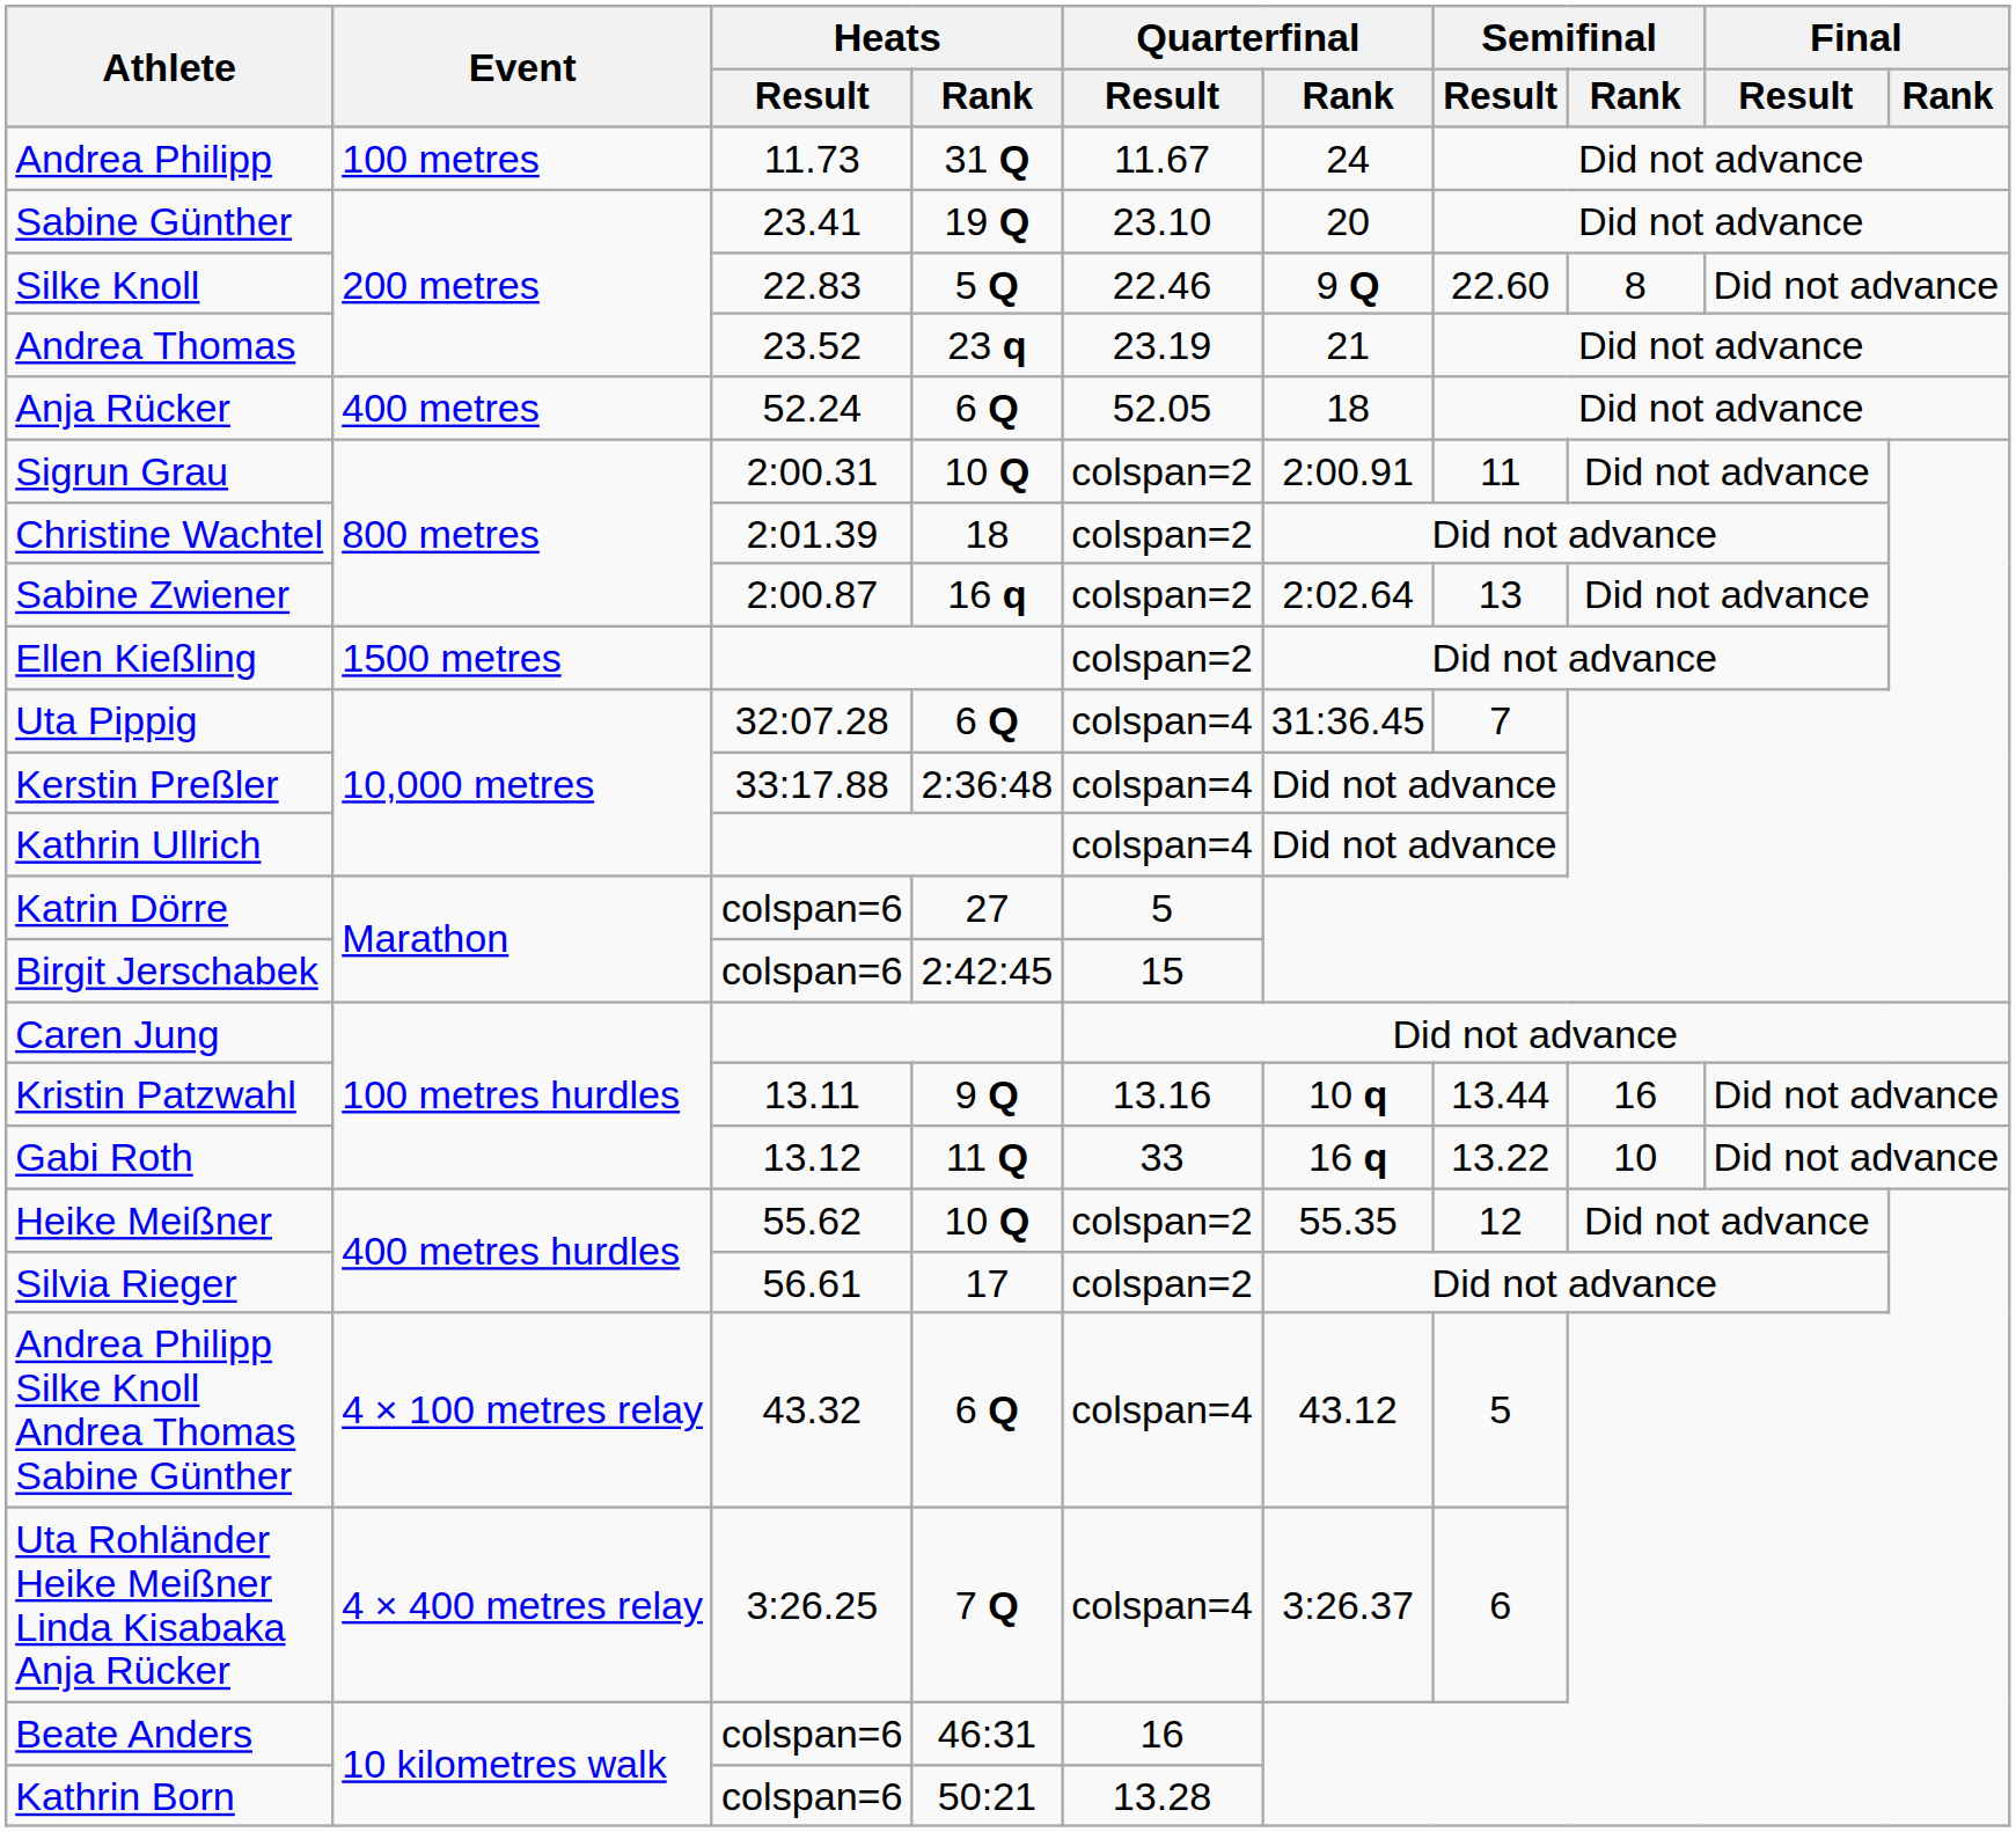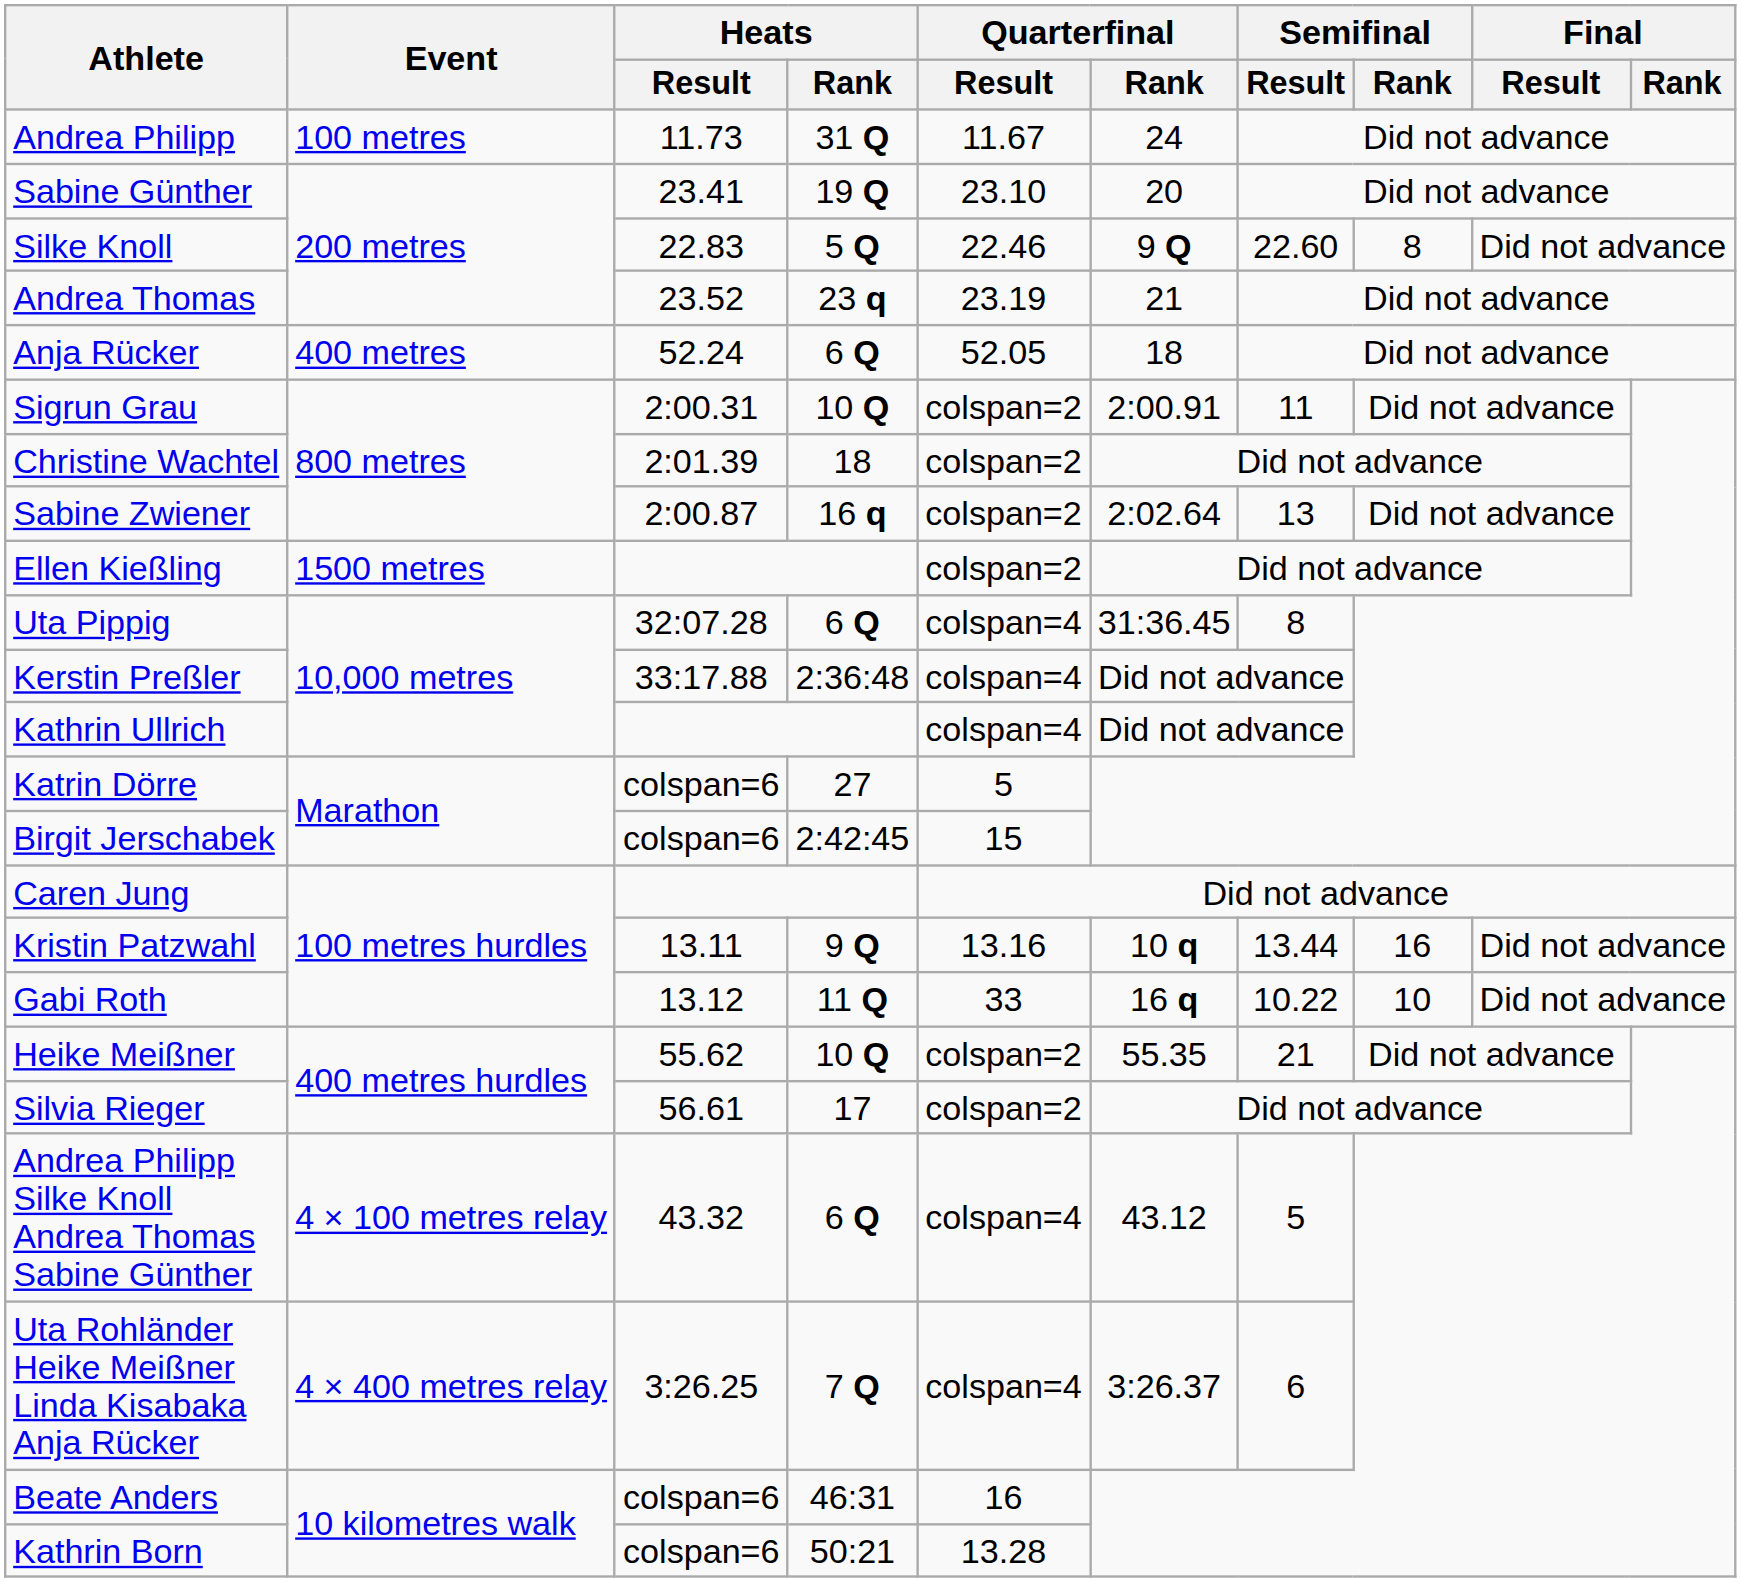Uta Pippig | Semifinal / Result: 7 -> 8
Gabi Roth | Semifinal / Result: 13.22 -> 10.22
Heike Meißner | Semifinal / Result: 12 -> 21
